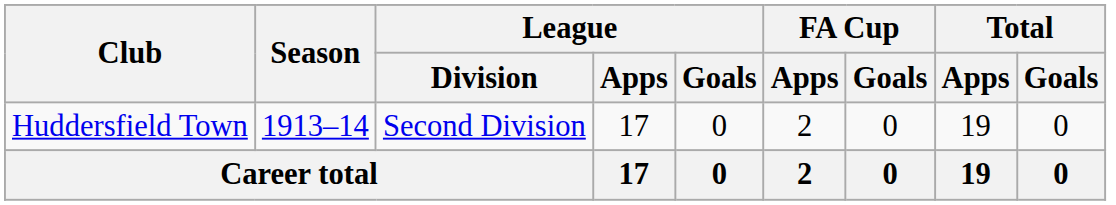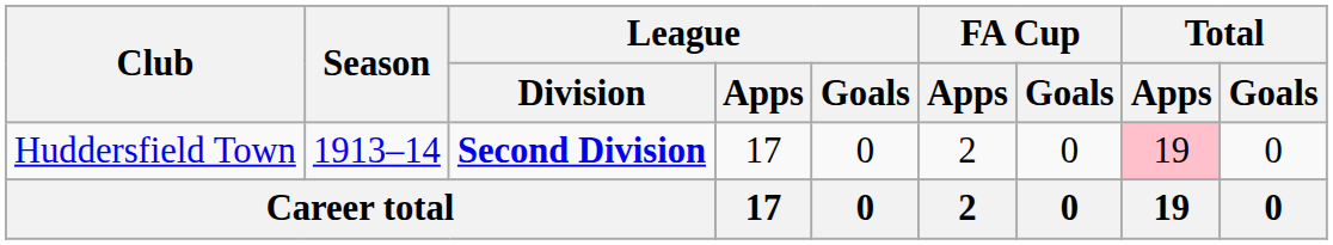Huddersfield Town | League / Division: normal -> bold
Huddersfield Town | Total / Apps: no background -> pink background
